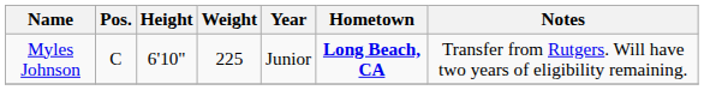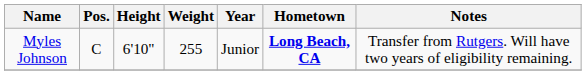Myles Johnson | Weight: 225 -> 255
